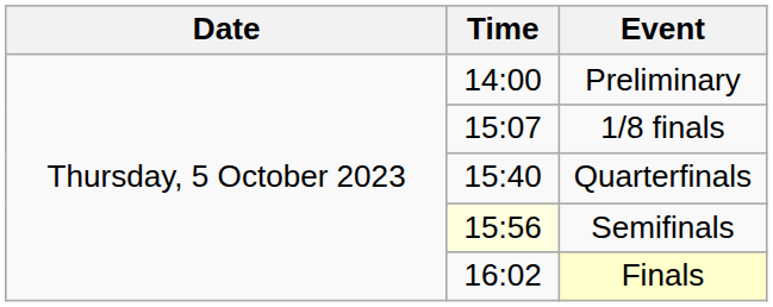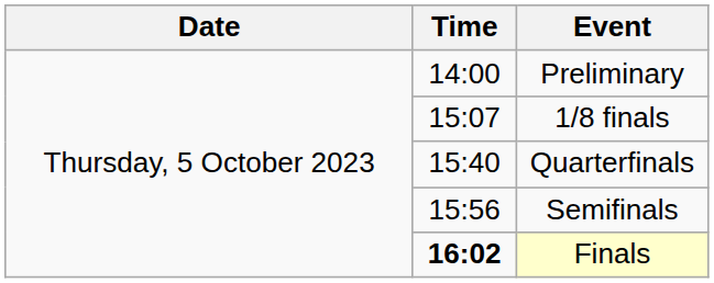Semifinals | Time: lightyellow background -> no background
Finals | Time: normal -> bold
